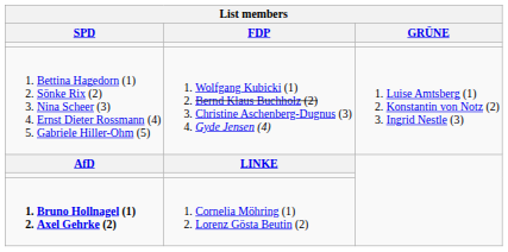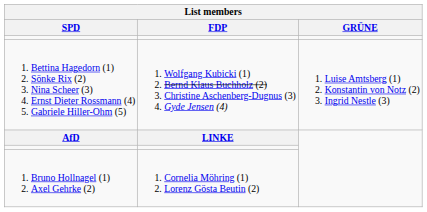Bruno Hollnagel (1) Axel Gehrke (2) | SPD: bold -> normal
